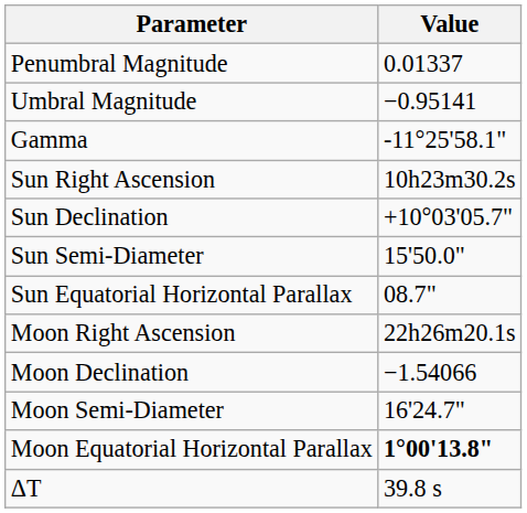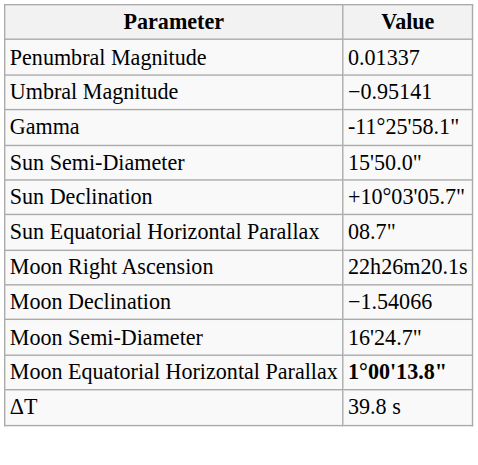- row: Sun Right Ascension | 10h23m30.2s
rows swapped: Sun Declination <-> Sun Semi-Diameter
